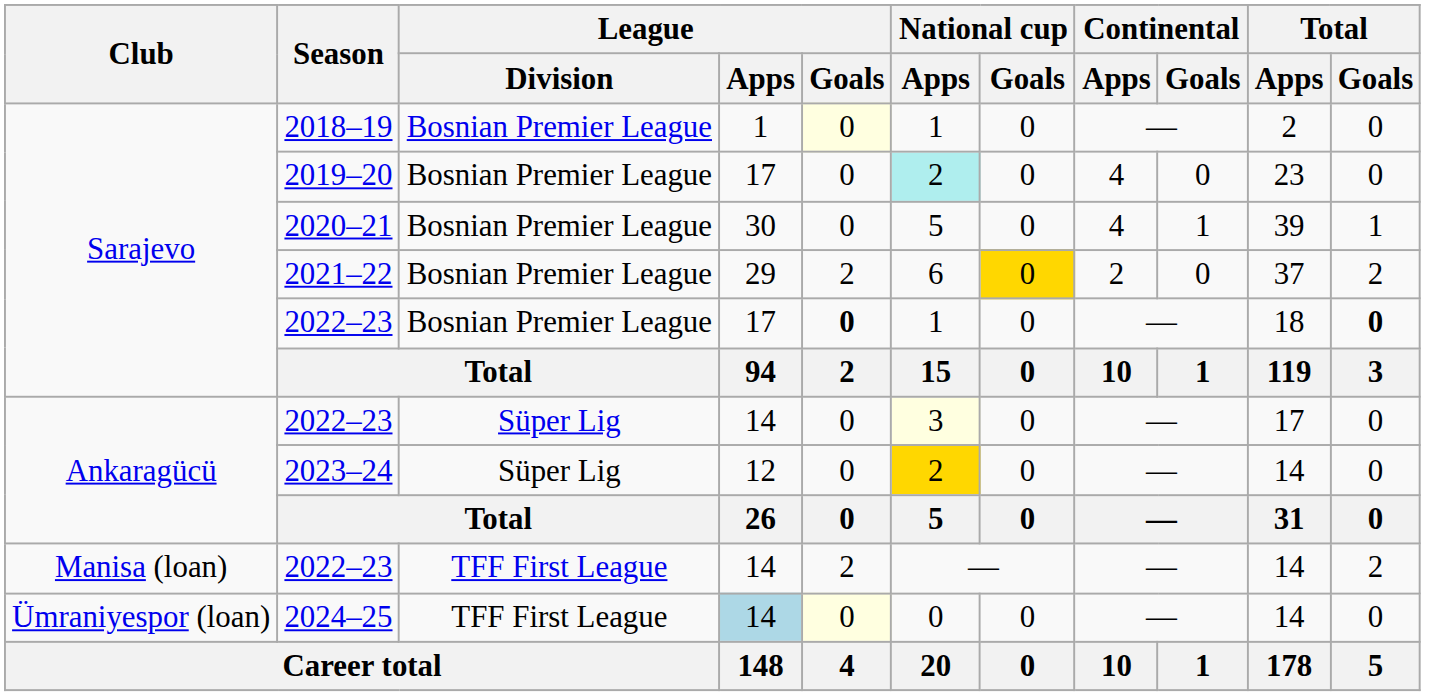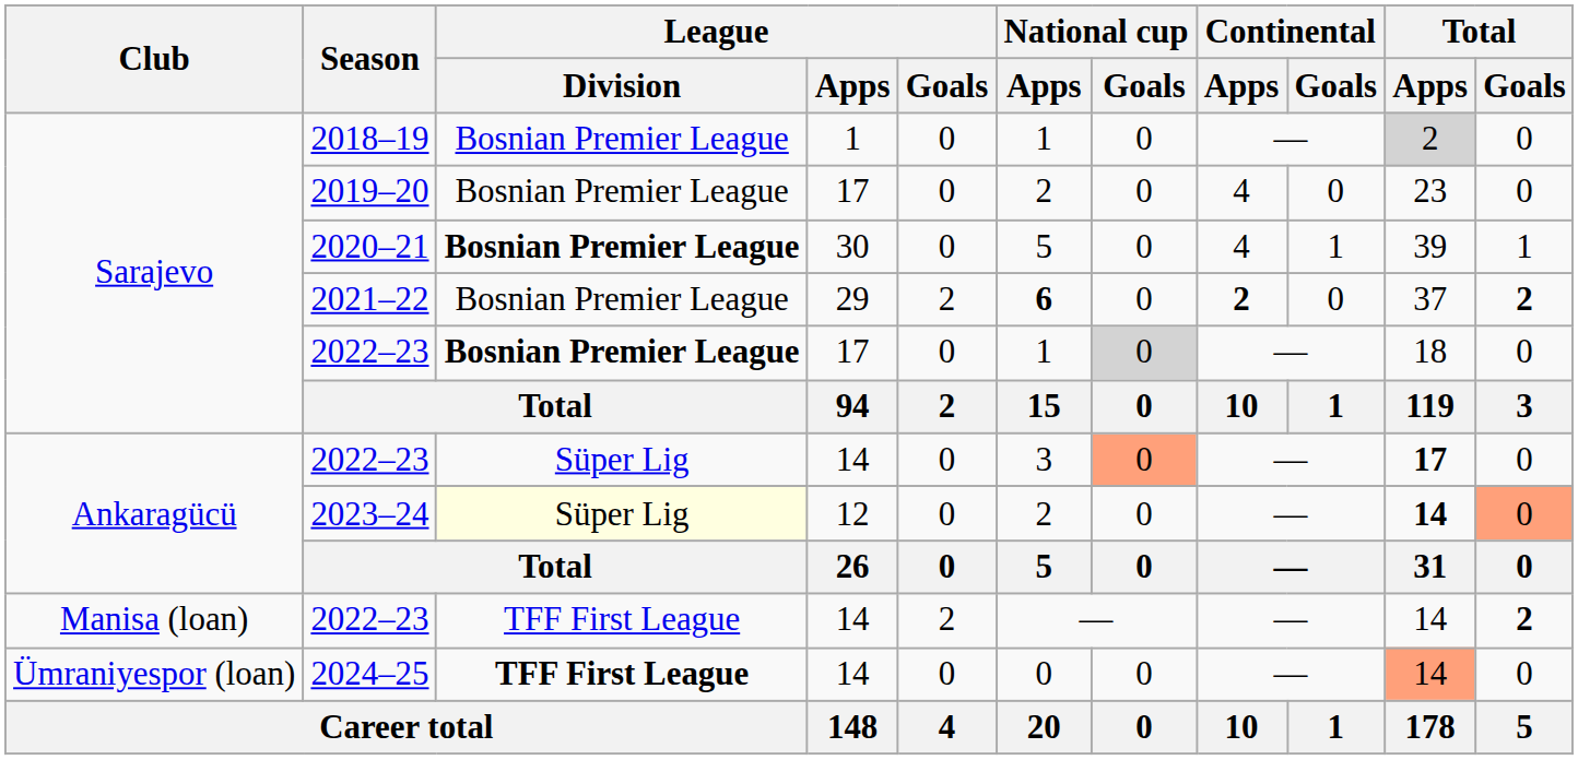2018–19 | League / Goals: lightyellow background -> no background
2018–19 | Total / Apps: no background -> lightgrey background
2019–20 | National cup / Apps: paleturquoise background -> no background
2020–21 | League / Division: normal -> bold
2021–22 | National cup / Apps: normal -> bold
2021–22 | National cup / Goals: gold background -> no background
2021–22 | Continental / Apps: normal -> bold
2021–22 | Total / Goals: normal -> bold
Sarajevo / 2022–23 | League / Division: normal -> bold
Sarajevo / 2022–23 | League / Goals: bold -> normal
Sarajevo / 2022–23 | National cup / Goals: no background -> lightgrey background
Sarajevo / 2022–23 | Total / Goals: bold -> normal
Ankaragücü / 2022–23 | National cup / Apps: lightyellow background -> no background
Ankaragücü / 2022–23 | National cup / Goals: no background -> lightsalmon background
Ankaragücü / 2022–23 | Total / Apps: normal -> bold
2023–24 | League / Division: no background -> lightyellow background
2023–24 | National cup / Apps: gold background -> no background
2023–24 | Total / Apps: normal -> bold
2023–24 | Total / Goals: no background -> lightsalmon background
Manisa (loan) / 2022–23 | Total / Goals: normal -> bold
2024–25 | League / Division: normal -> bold
2024–25 | League / Apps: lightblue background -> no background
2024–25 | League / Goals: lightyellow background -> no background
2024–25 | Total / Apps: no background -> lightsalmon background
